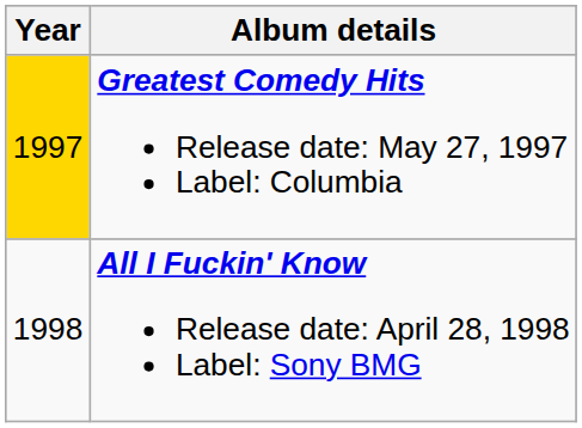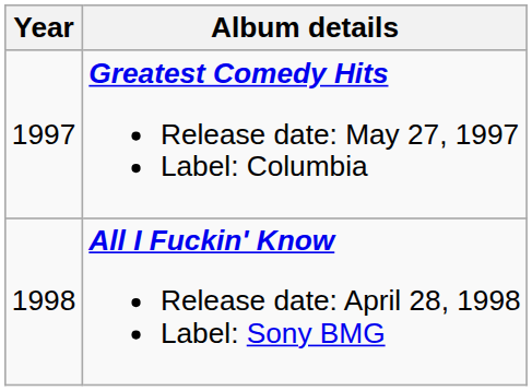row 2 | Year: gold background -> no background
